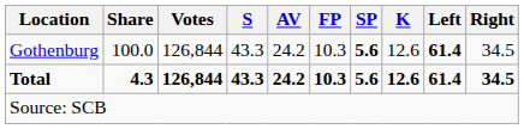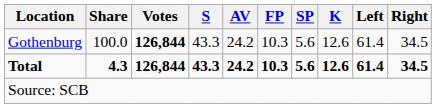Gothenburg | Votes: normal -> bold
Gothenburg | SP: bold -> normal
Gothenburg | Left: bold -> normal
